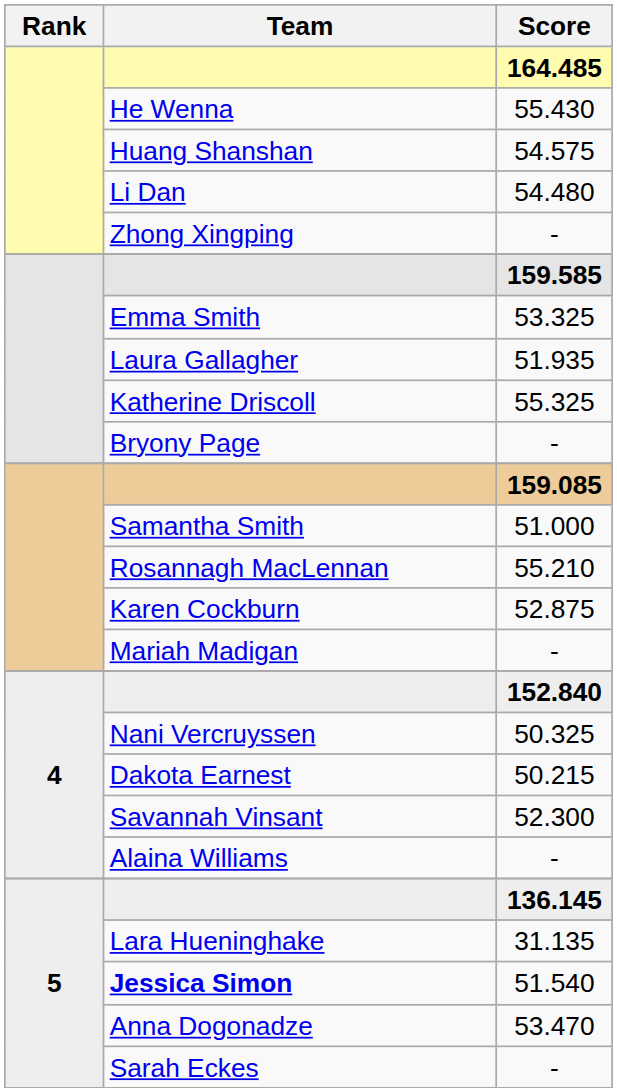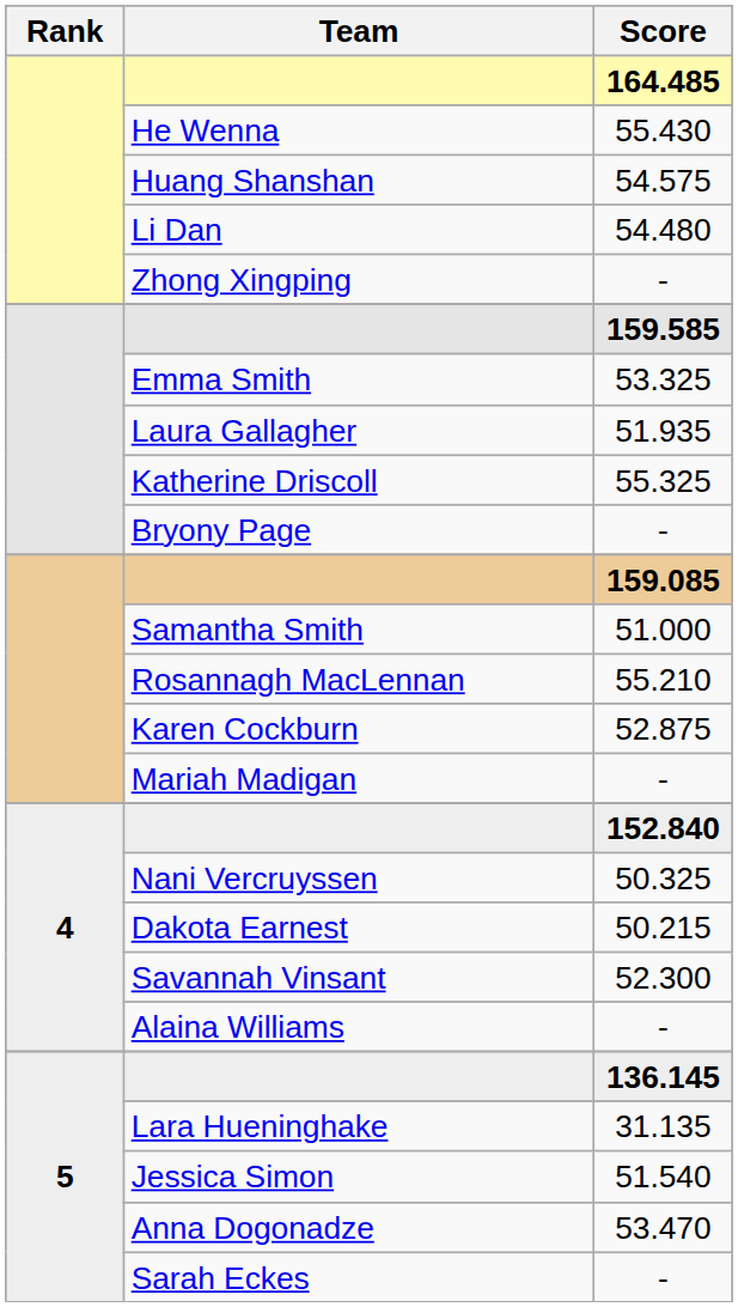Jessica Simon | Team: bold -> normal
